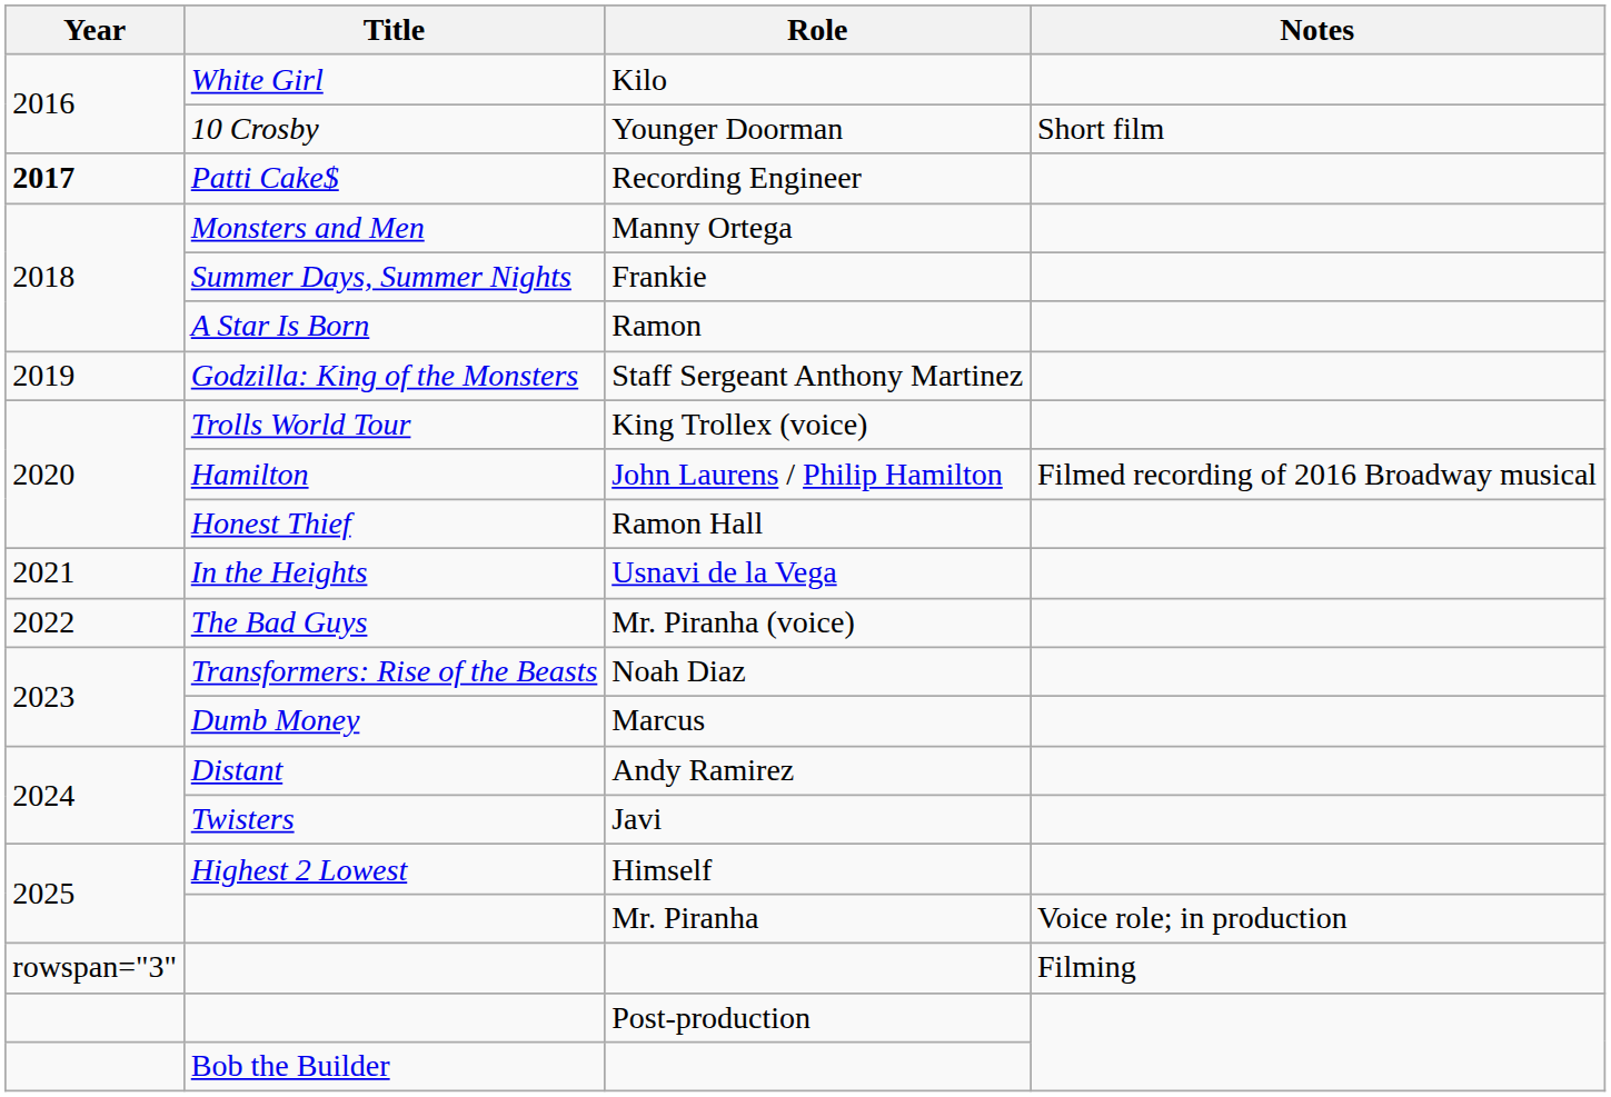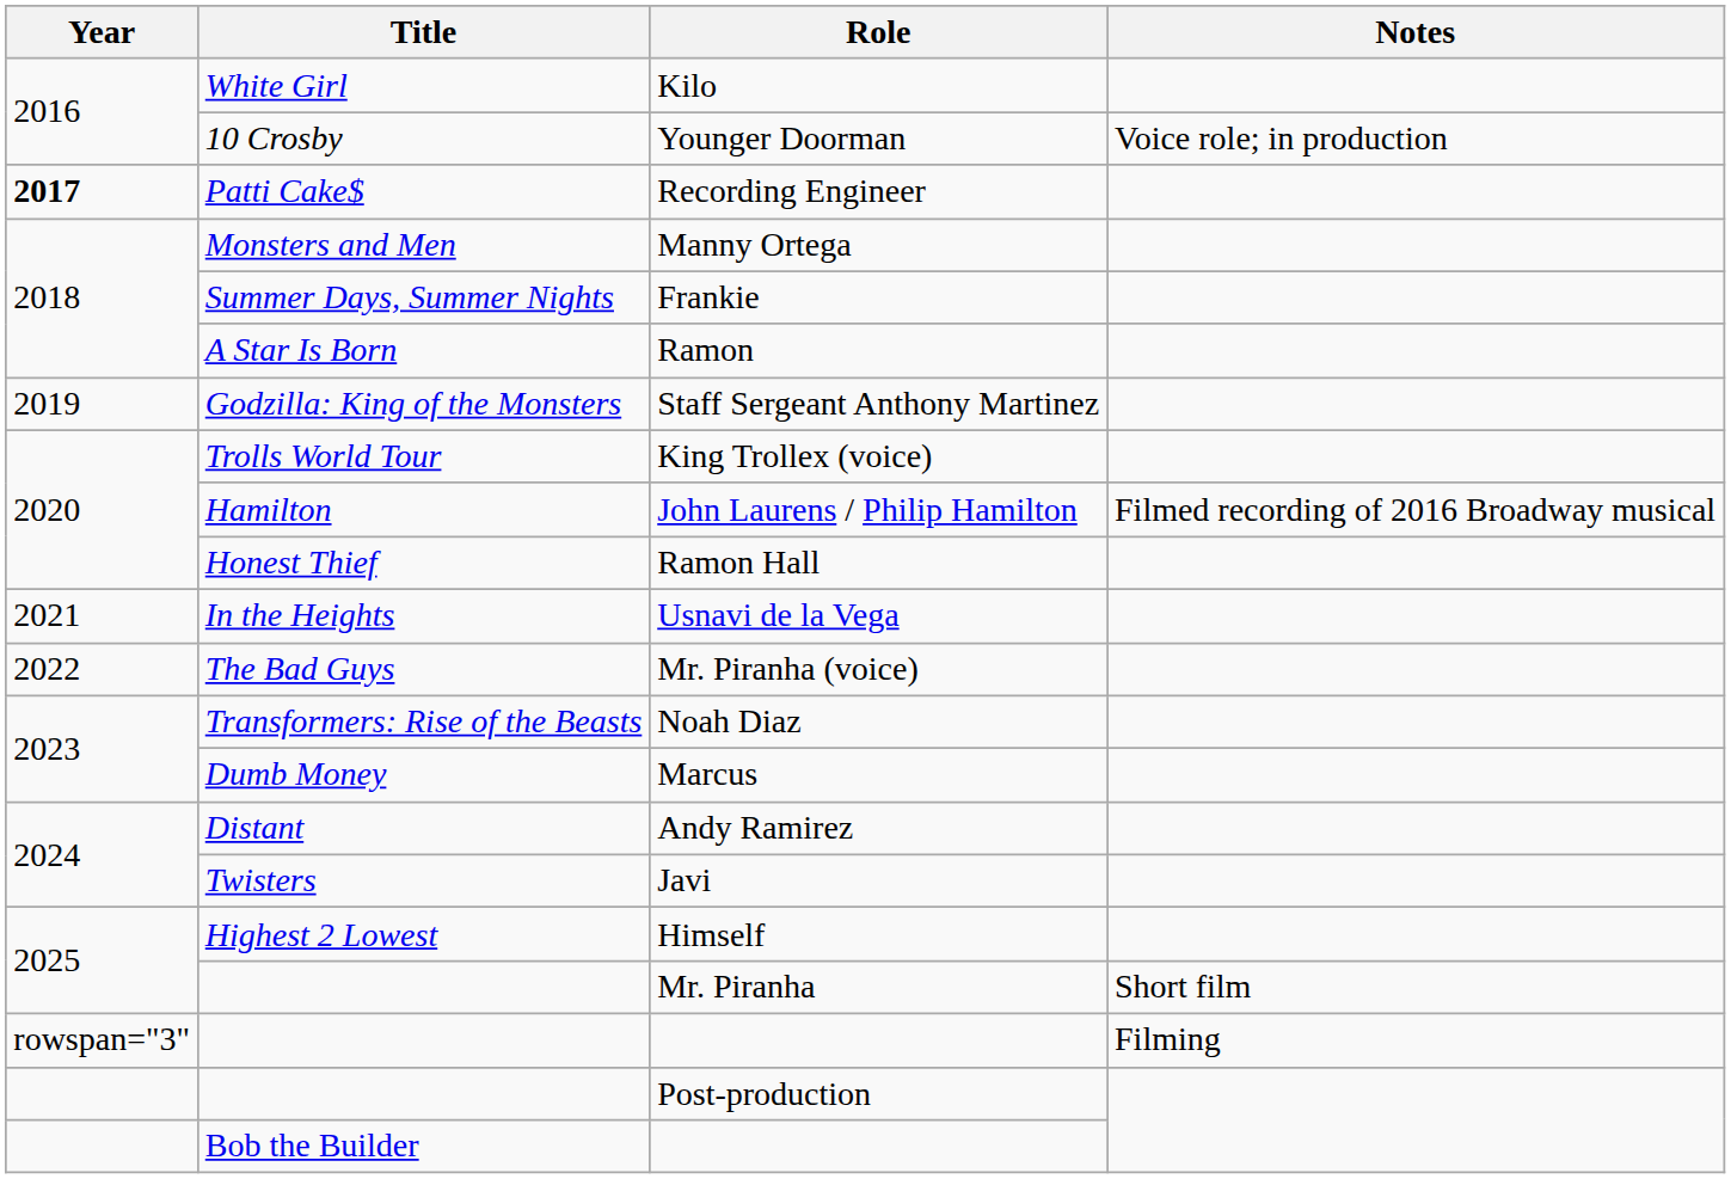Younger Doorman | Notes: Short film -> Voice role; in production
Mr. Piranha | Notes: Voice role; in production -> Short film
